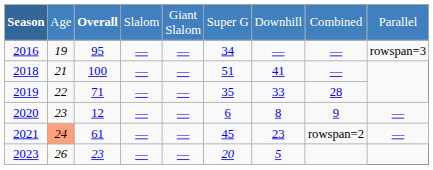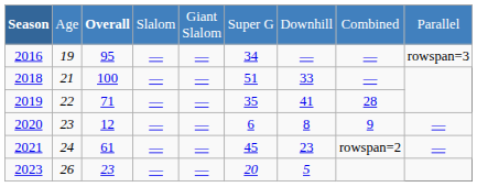2018 | column 7: 41 -> 33
2019 | column 7: 33 -> 41
2021 | column 2: lightsalmon background -> no background
